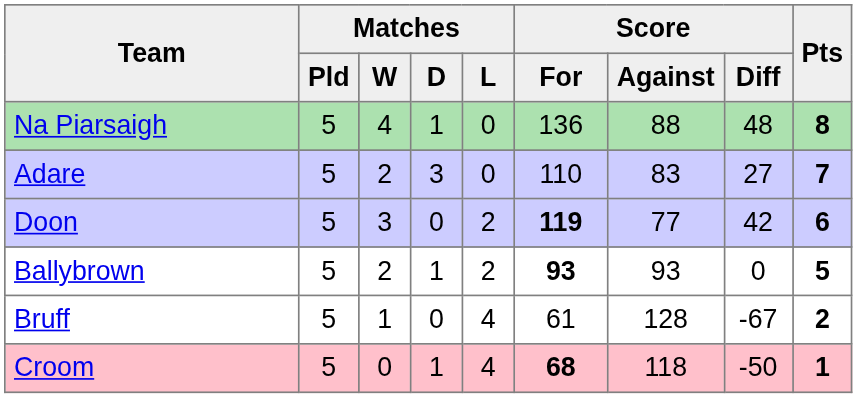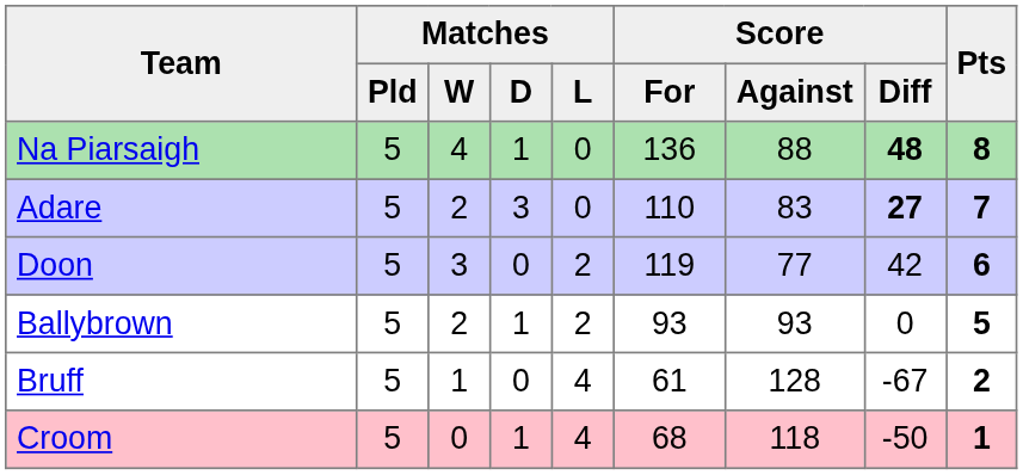Na Piarsaigh | Score / Diff: normal -> bold
Adare | Score / Diff: normal -> bold
Doon | Score / For: bold -> normal
Ballybrown | Score / For: bold -> normal
Croom | Score / For: bold -> normal
